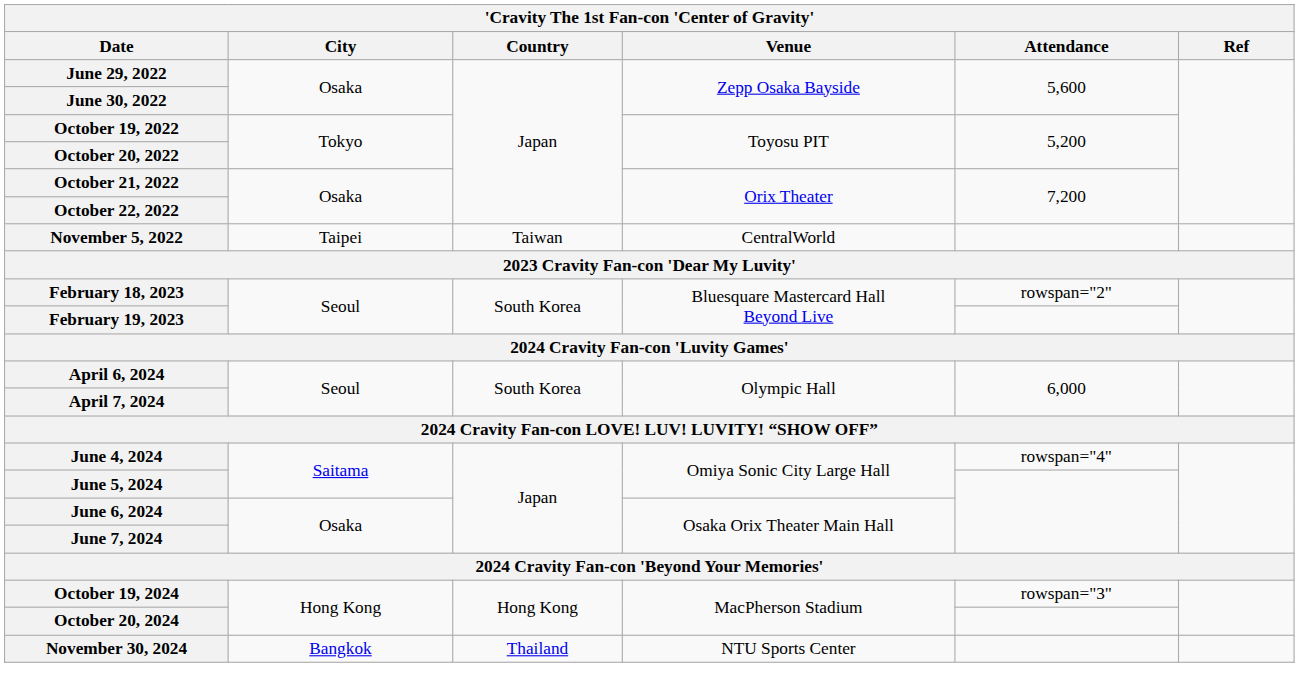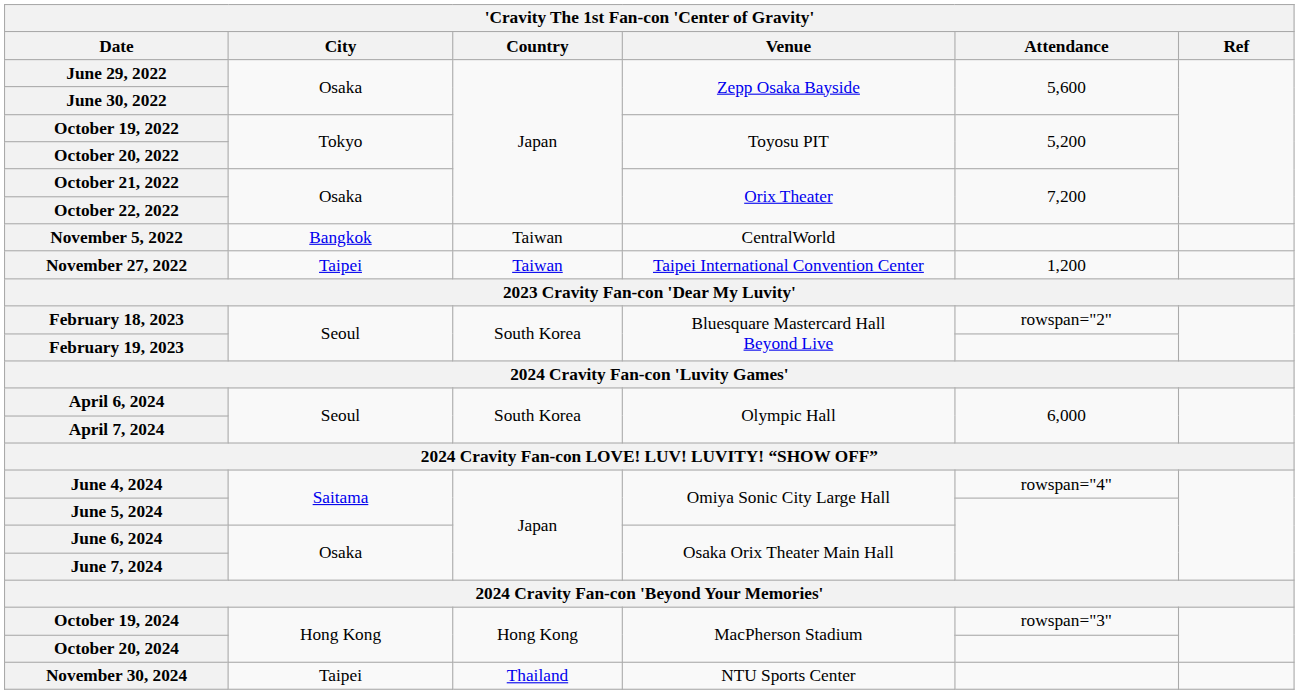November 5, 2022 | City: Taipei -> Bangkok
+ row: November 27, 2022 | Taipei | Taiwan | Taipei International Convention Center | 1,200
November 30, 2024 | City: Bangkok -> Taipei
